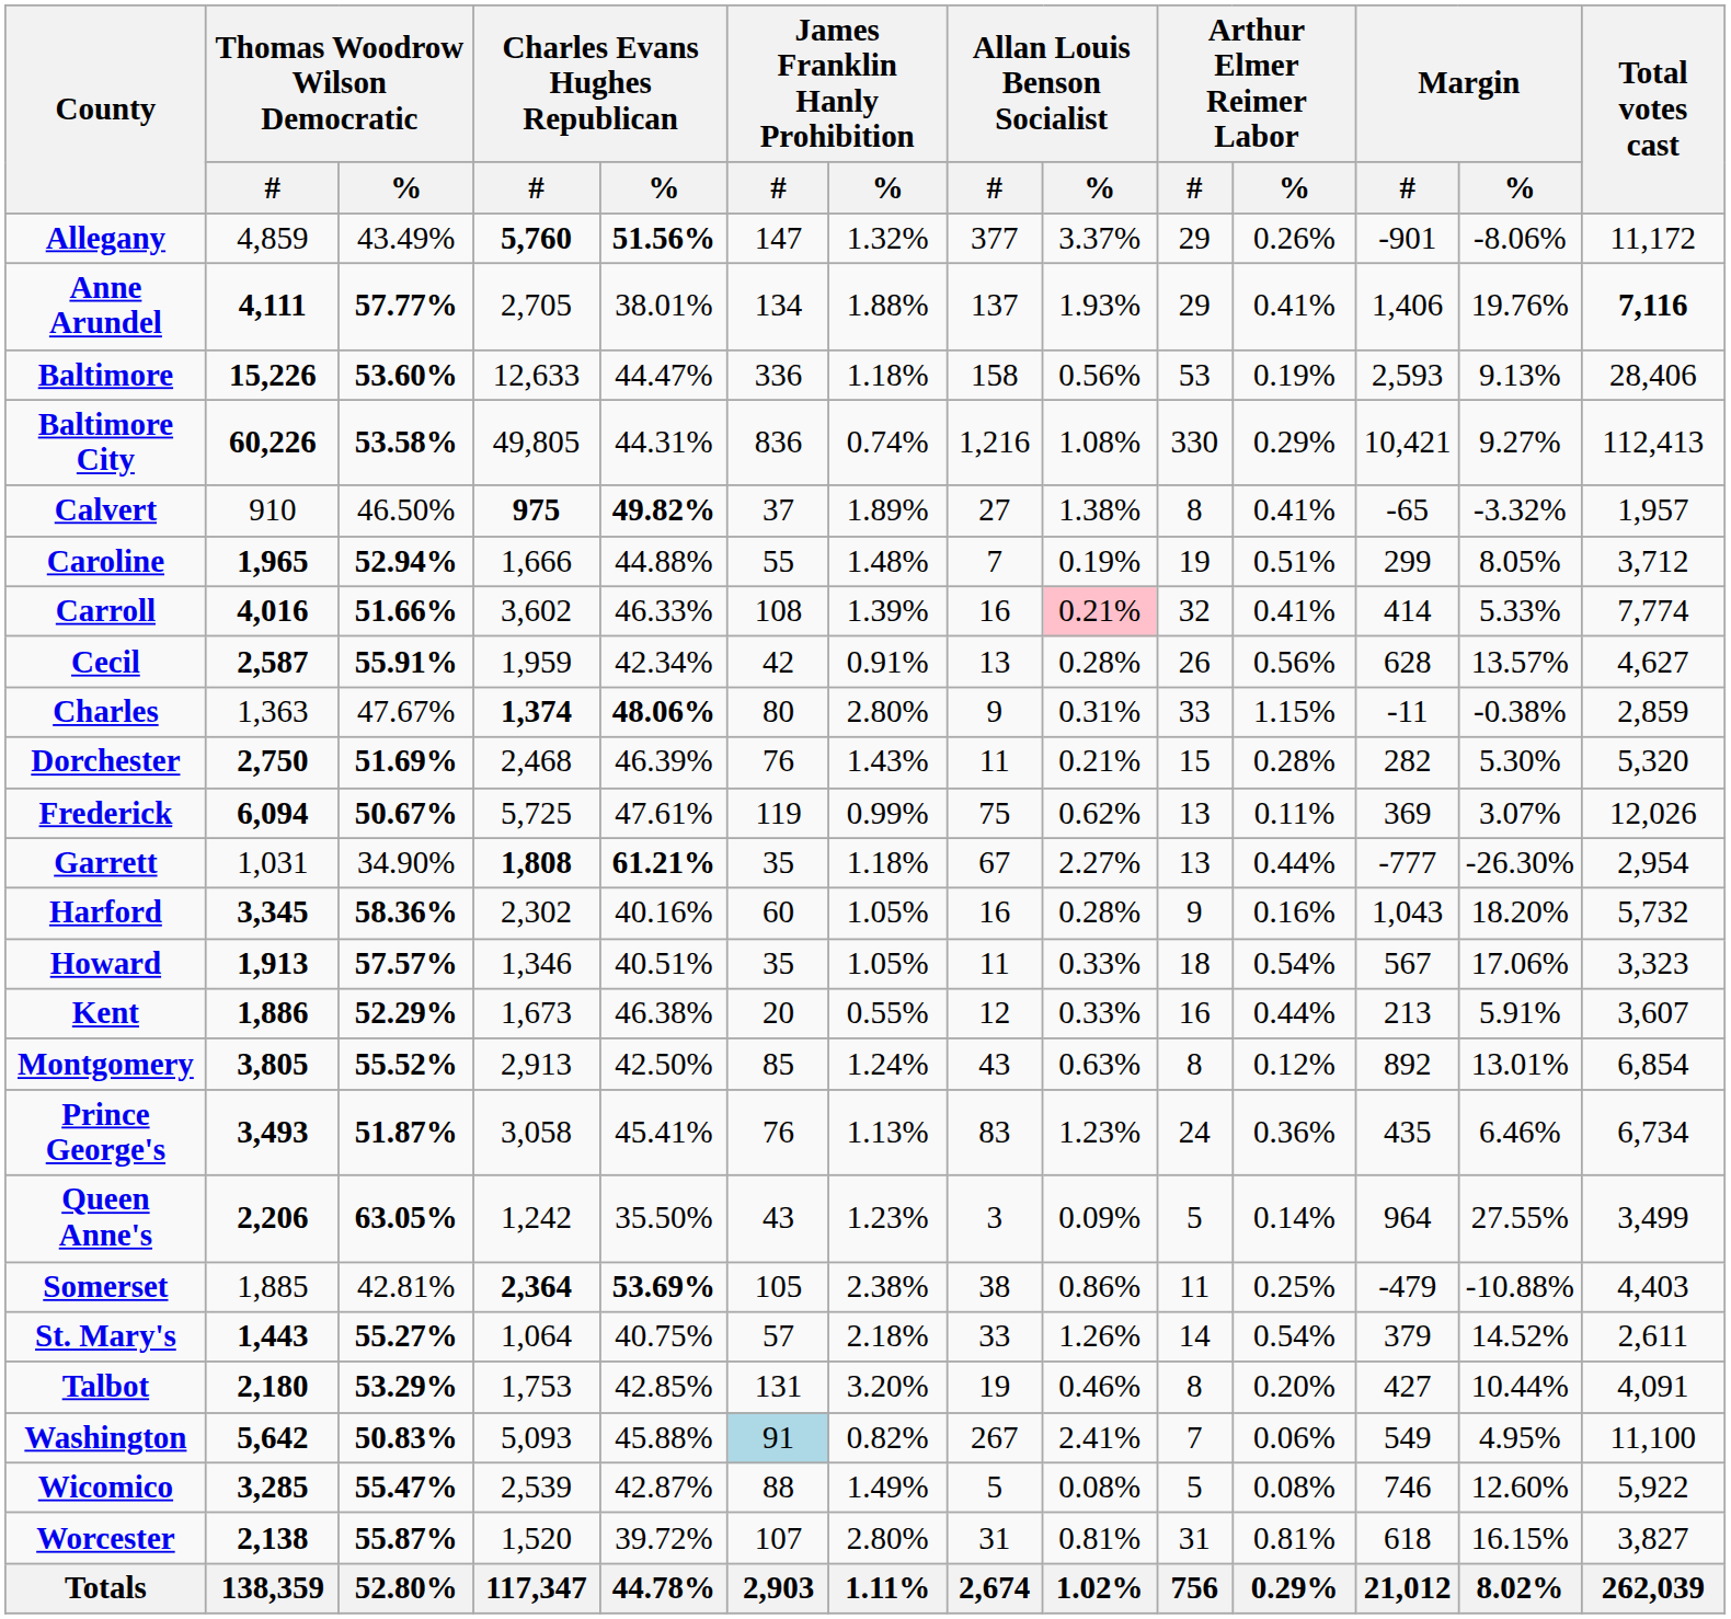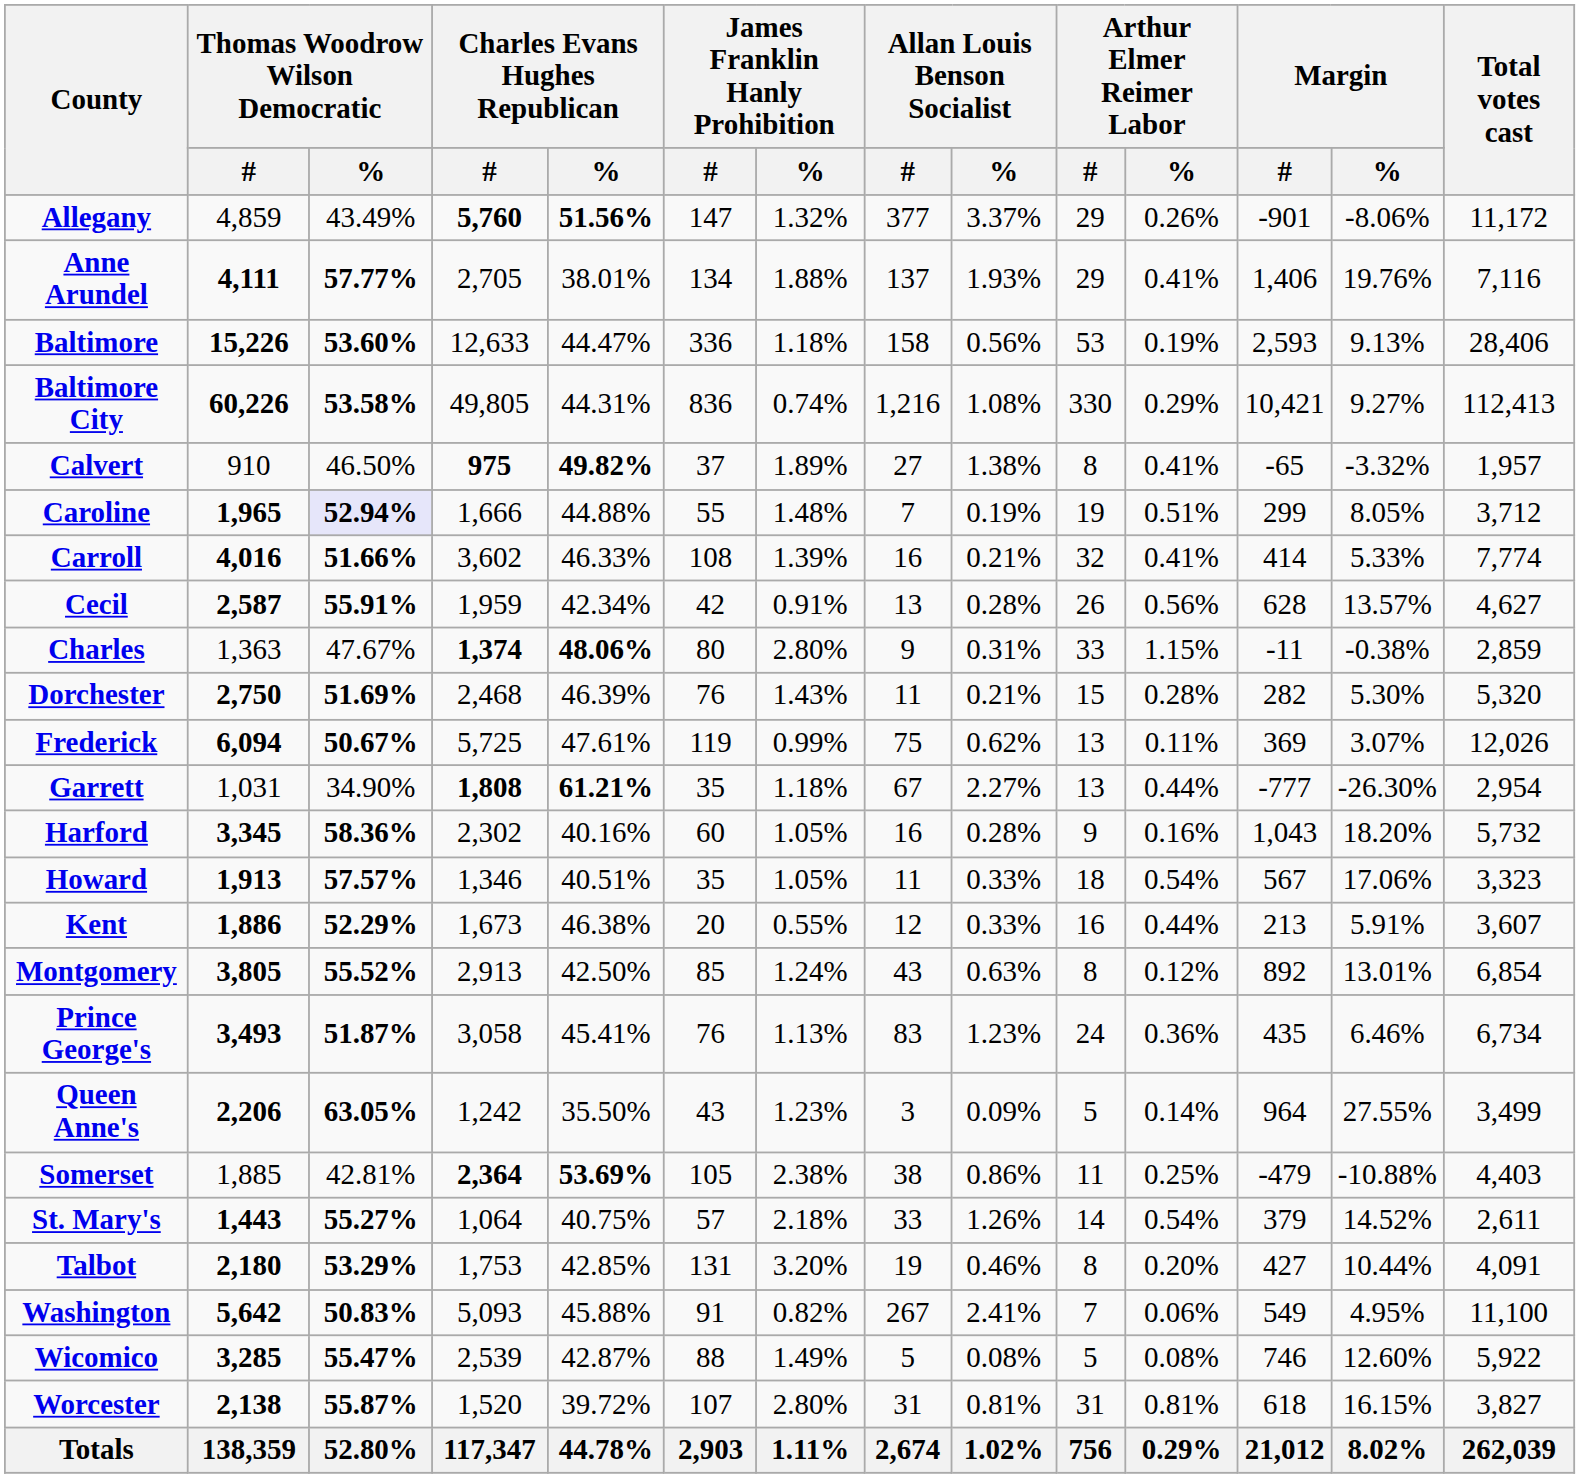Anne Arundel | Total votes cast: bold -> normal
Caroline | Thomas Woodrow Wilson Democratic / %: no background -> lavender background
Carroll | Allan Louis Benson Socialist / %: pink background -> no background
Washington | James Franklin Hanly Prohibition / #: lightblue background -> no background
